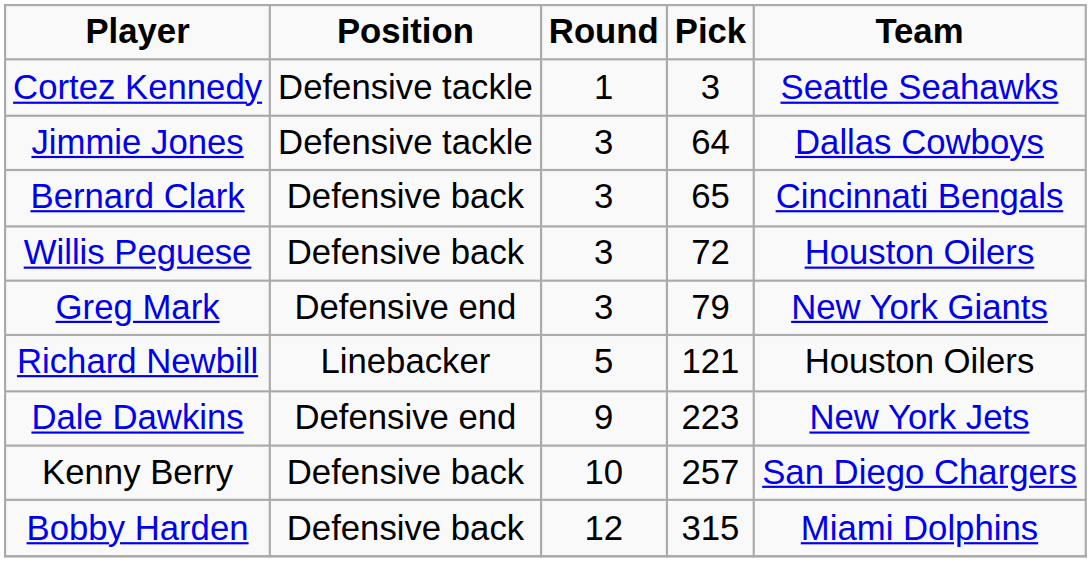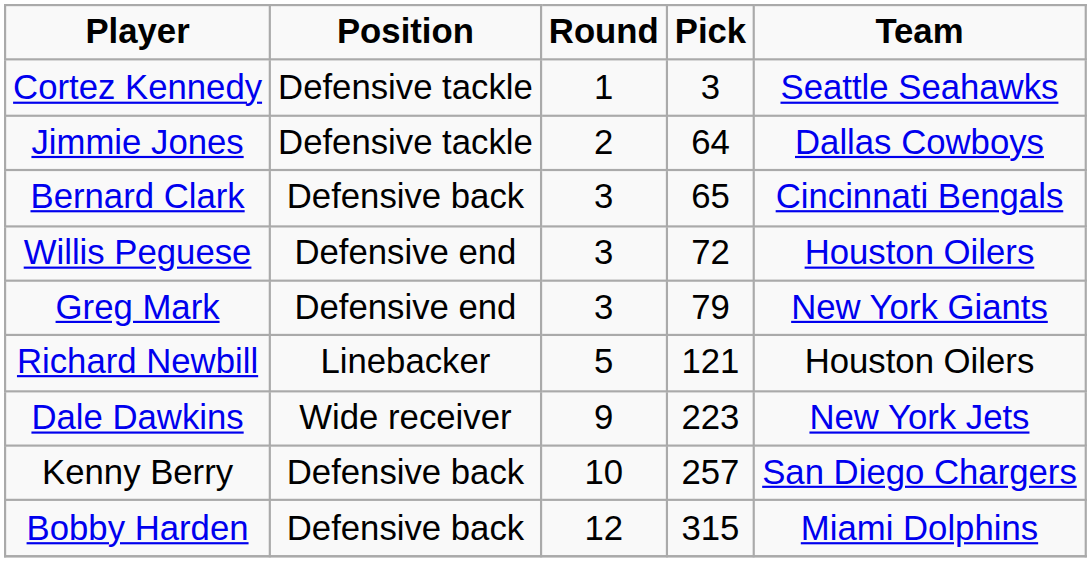Jimmie Jones | Round: 3 -> 2
Willis Peguese | Position: Defensive back -> Defensive end
Dale Dawkins | Position: Defensive end -> Wide receiver
